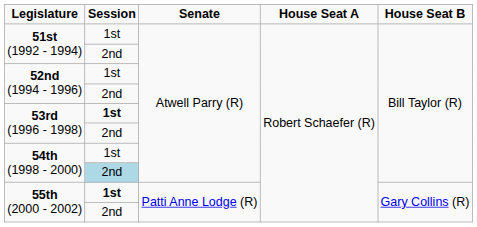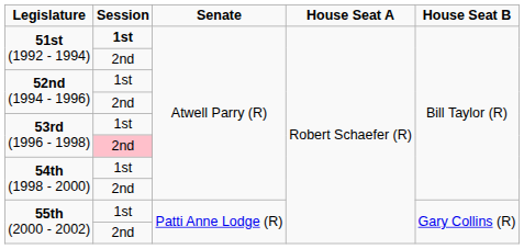51st (1992 - 1994) / 1st | Session: normal -> bold
53rd (1996 - 1998) / 1st | Session: bold -> normal
53rd (1996 - 1998) / 2nd | Session: no background -> pink background
54th (1998 - 2000) / 2nd | Session: lightblue background -> no background
55th (2000 - 2002) / 1st | Session: bold -> normal
